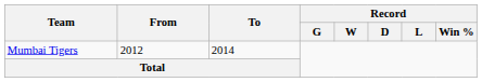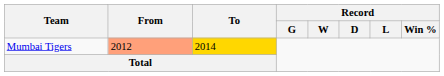Mumbai Tigers | From: no background -> lightsalmon background
Mumbai Tigers | To: no background -> gold background
